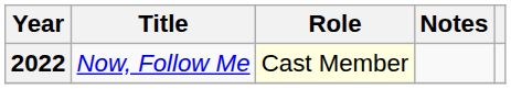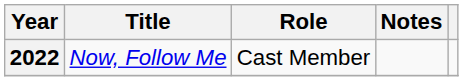2022 | Role: lightyellow background -> no background
